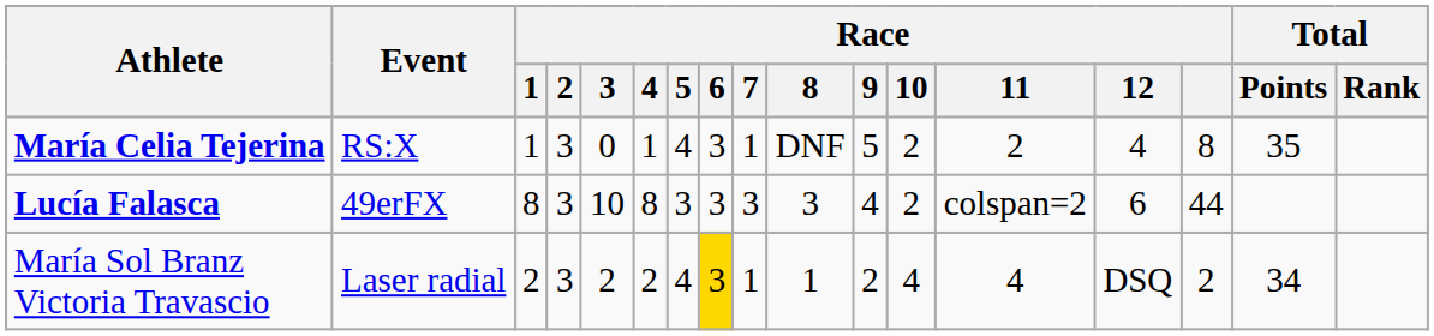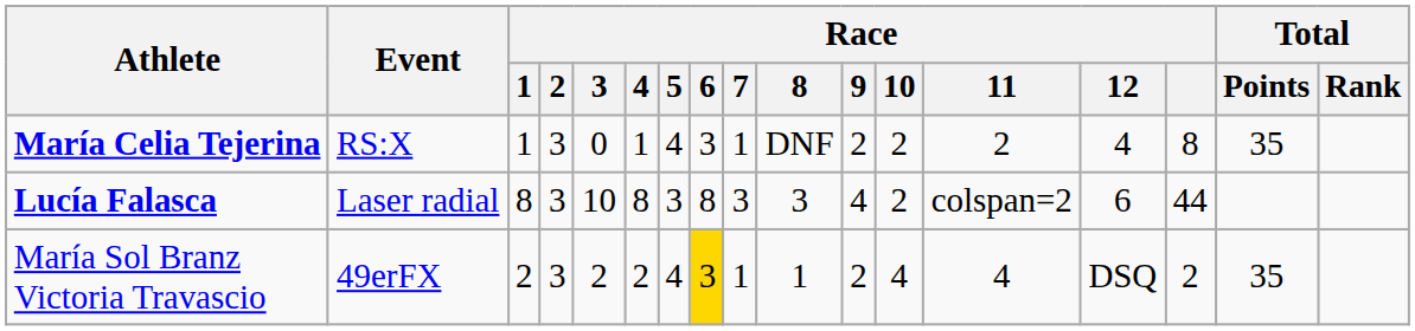María Celia Tejerina | Race / 9: 5 -> 2
Lucía Falasca | Event: 49erFX -> Laser radial
Lucía Falasca | Race / 6: 3 -> 8
María Sol Branz Victoria Travascio | Event: Laser radial -> 49erFX
María Sol Branz Victoria Travascio | Total / Points: 34 -> 35
